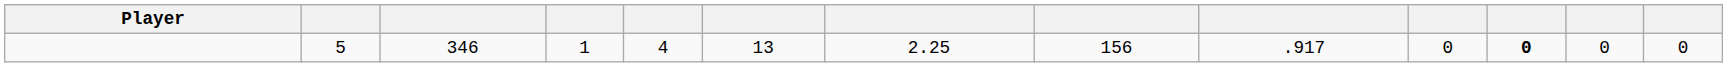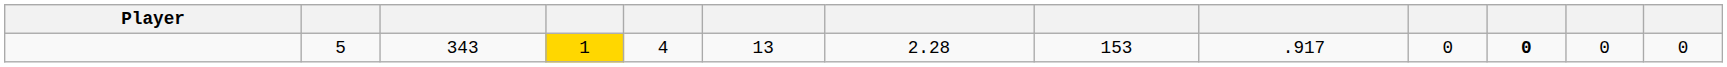row 2 | column 3: 346 -> 343
row 2 | column 4: no background -> gold background
row 2 | column 7: 2.25 -> 2.28
row 2 | column 8: 156 -> 153
